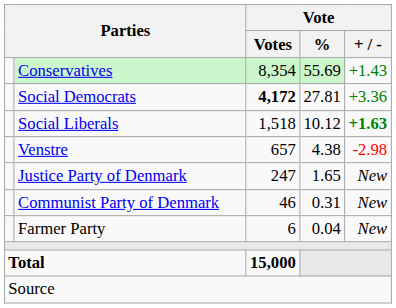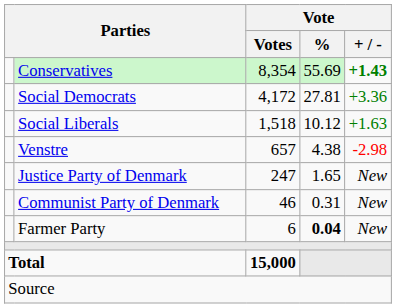Conservatives | Vote / + / -: normal -> bold
Social Democrats | Vote / Votes: bold -> normal
Social Liberals | Vote / + / -: bold -> normal
Farmer Party | Vote / %: normal -> bold
